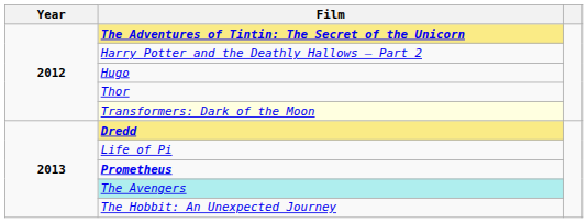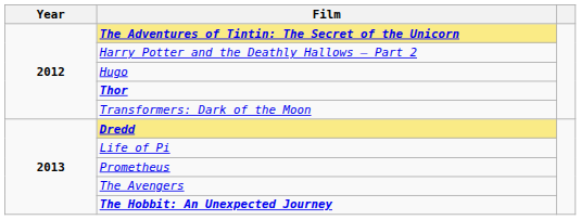Thor | Film: normal -> bold
Transformers: Dark of the Moon | Film: lightyellow background -> no background
Prometheus | Film: bold -> normal
The Avengers | Film: paleturquoise background -> no background
The Hobbit: An Unexpected Journey | Film: normal -> bold
